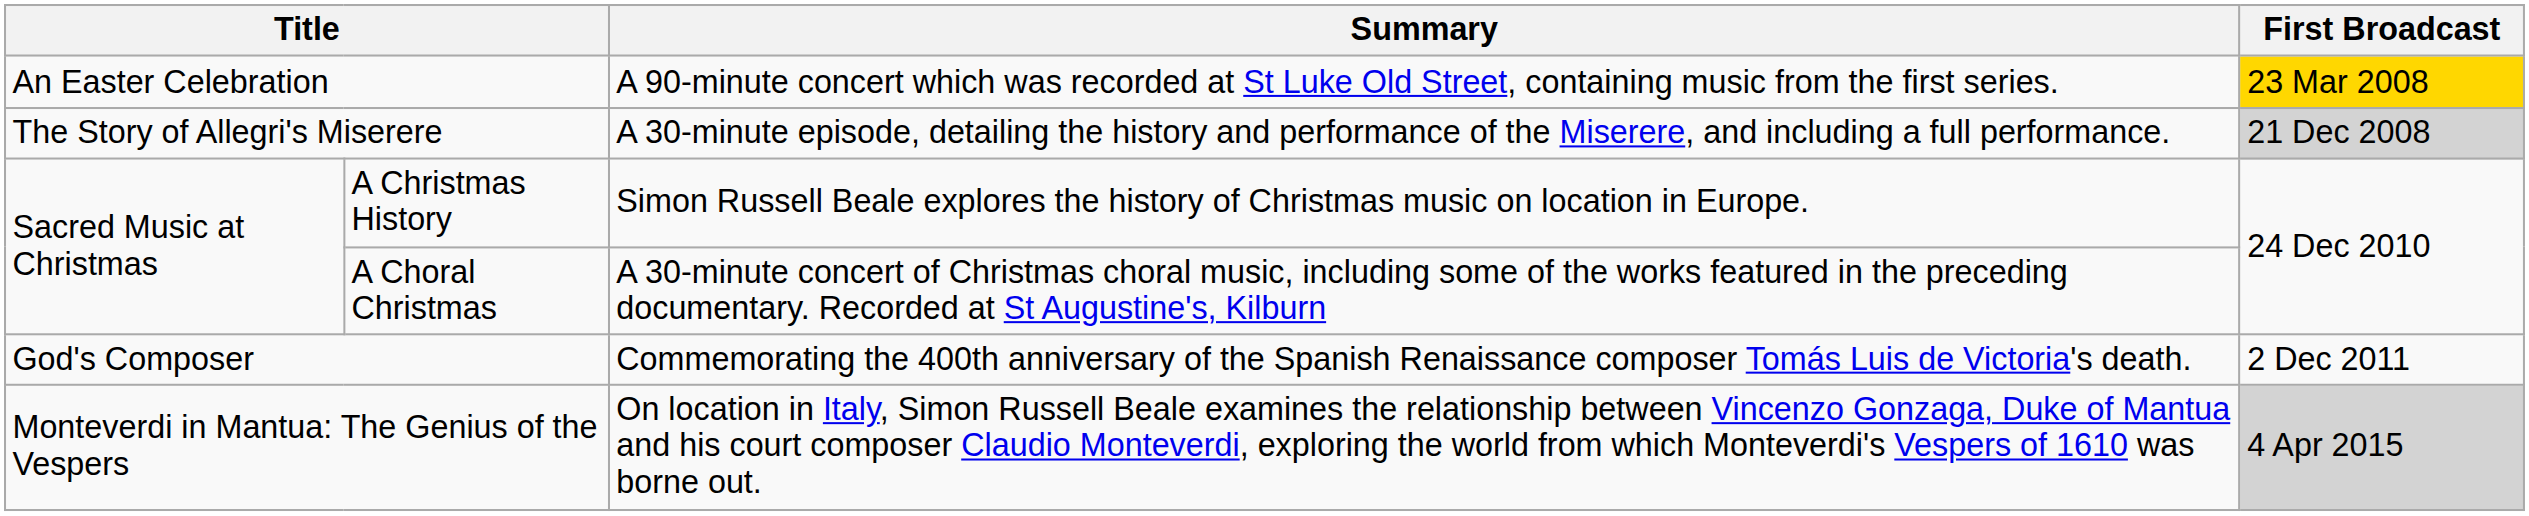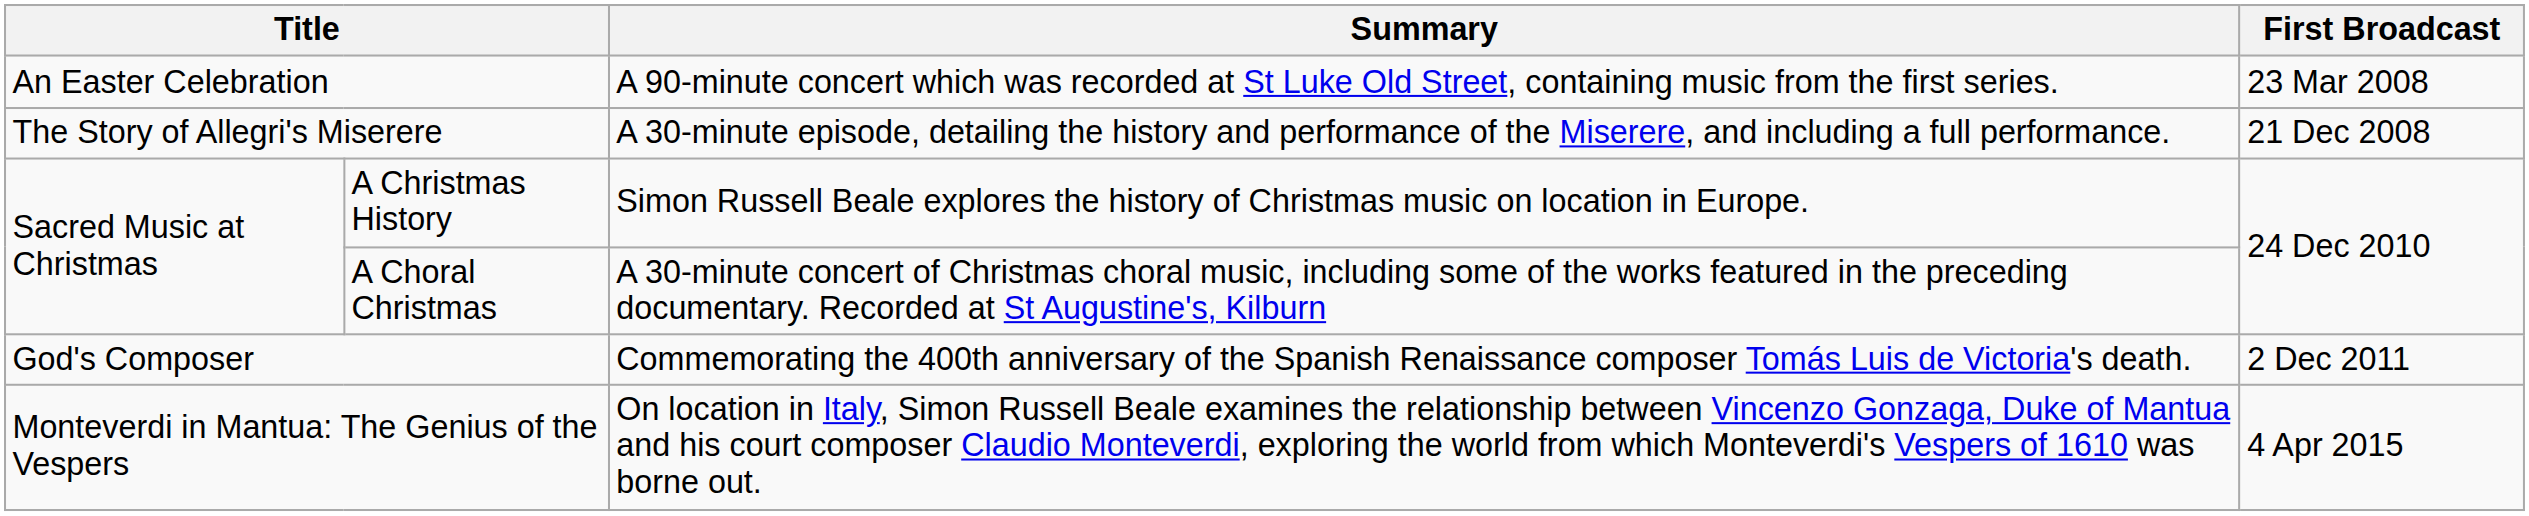An Easter Celebration | First Broadcast: gold background -> no background
The Story of Allegri's Miserere | First Broadcast: lightgrey background -> no background
Monteverdi in Mantua: The Genius of the Vespers | First Broadcast: lightgrey background -> no background
